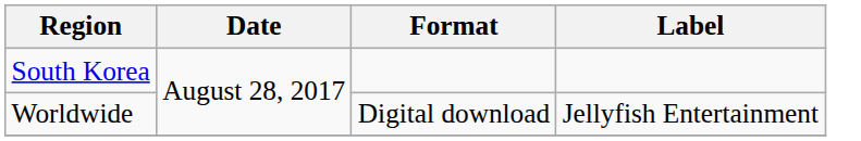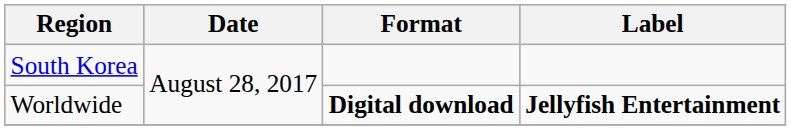Worldwide | Format: normal -> bold
Worldwide | Label: normal -> bold
